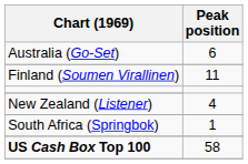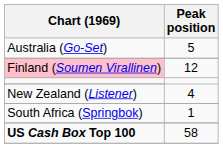row 2 | Peak position: 6 -> 5
row 3 | Chart (1969): no background -> pink background
row 3 | Peak position: 11 -> 12
